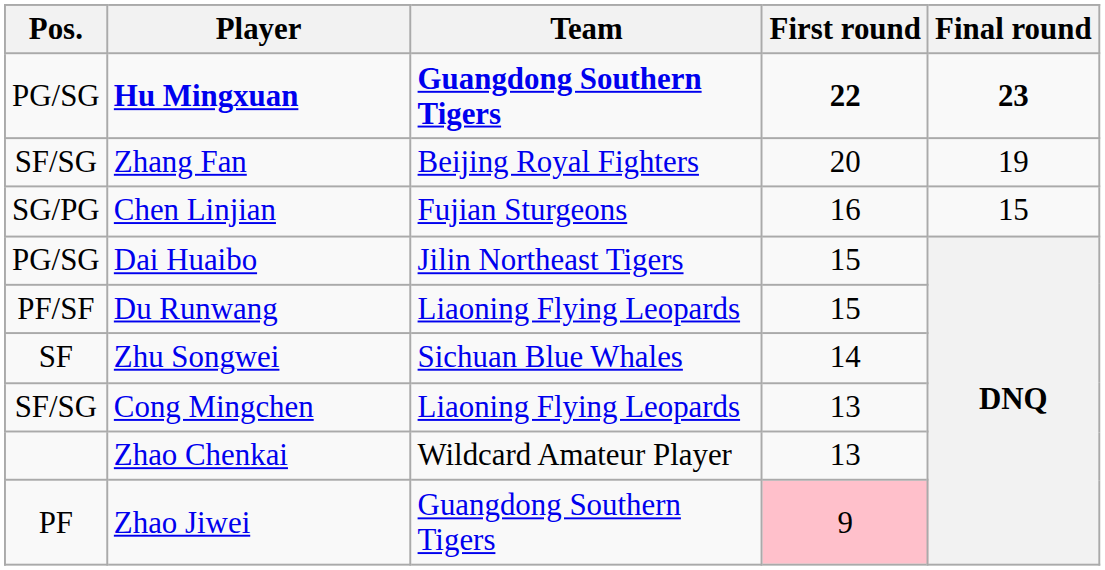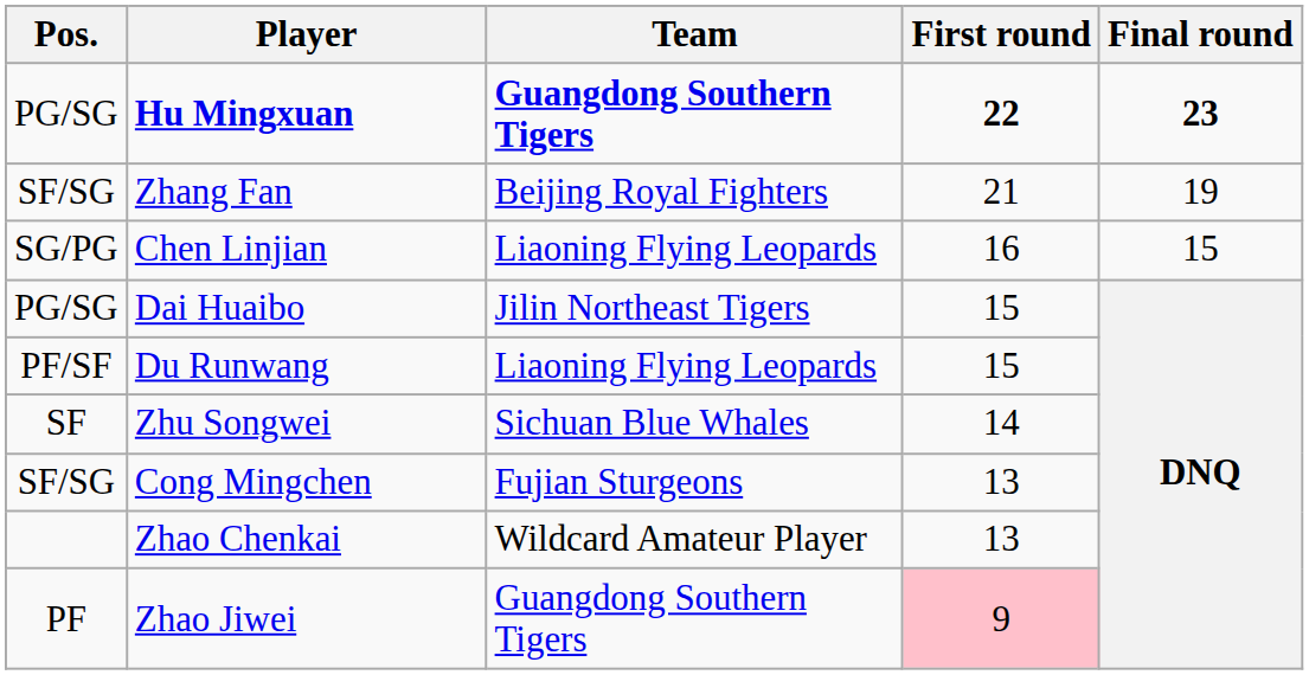Zhang Fan | First round: 20 -> 21
Chen Linjian | Team: Fujian Sturgeons -> Liaoning Flying Leopards
Cong Mingchen | Team: Liaoning Flying Leopards -> Fujian Sturgeons
